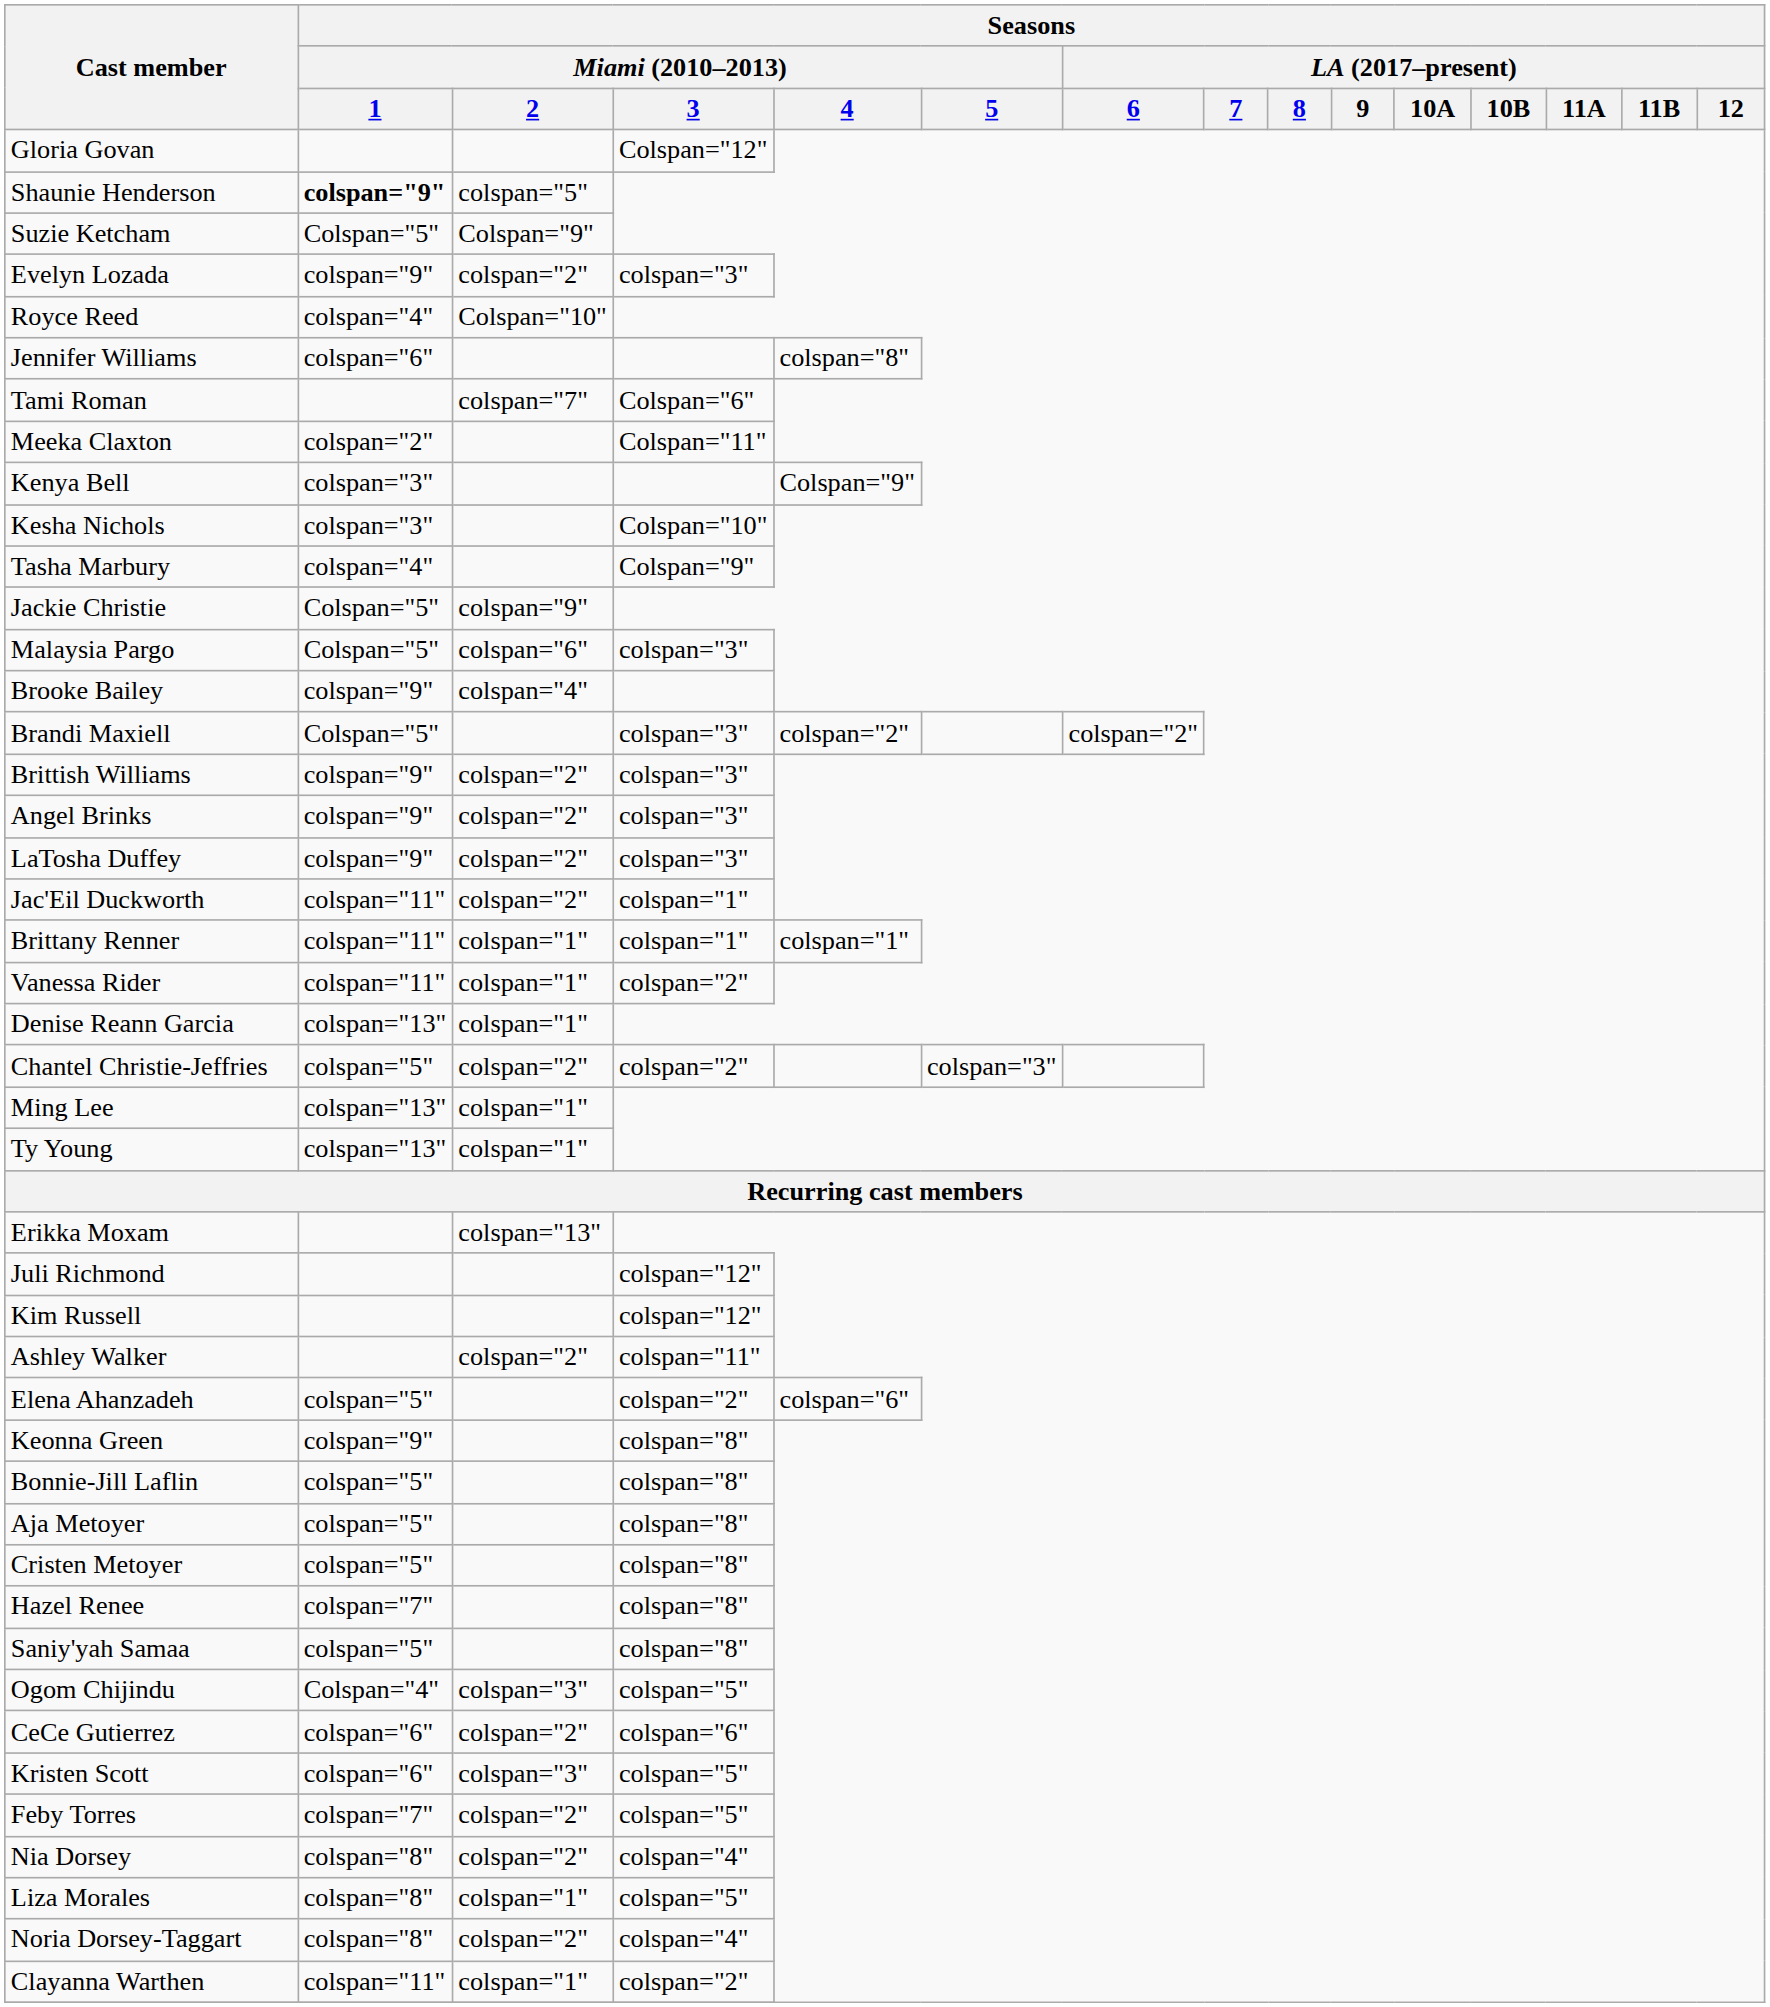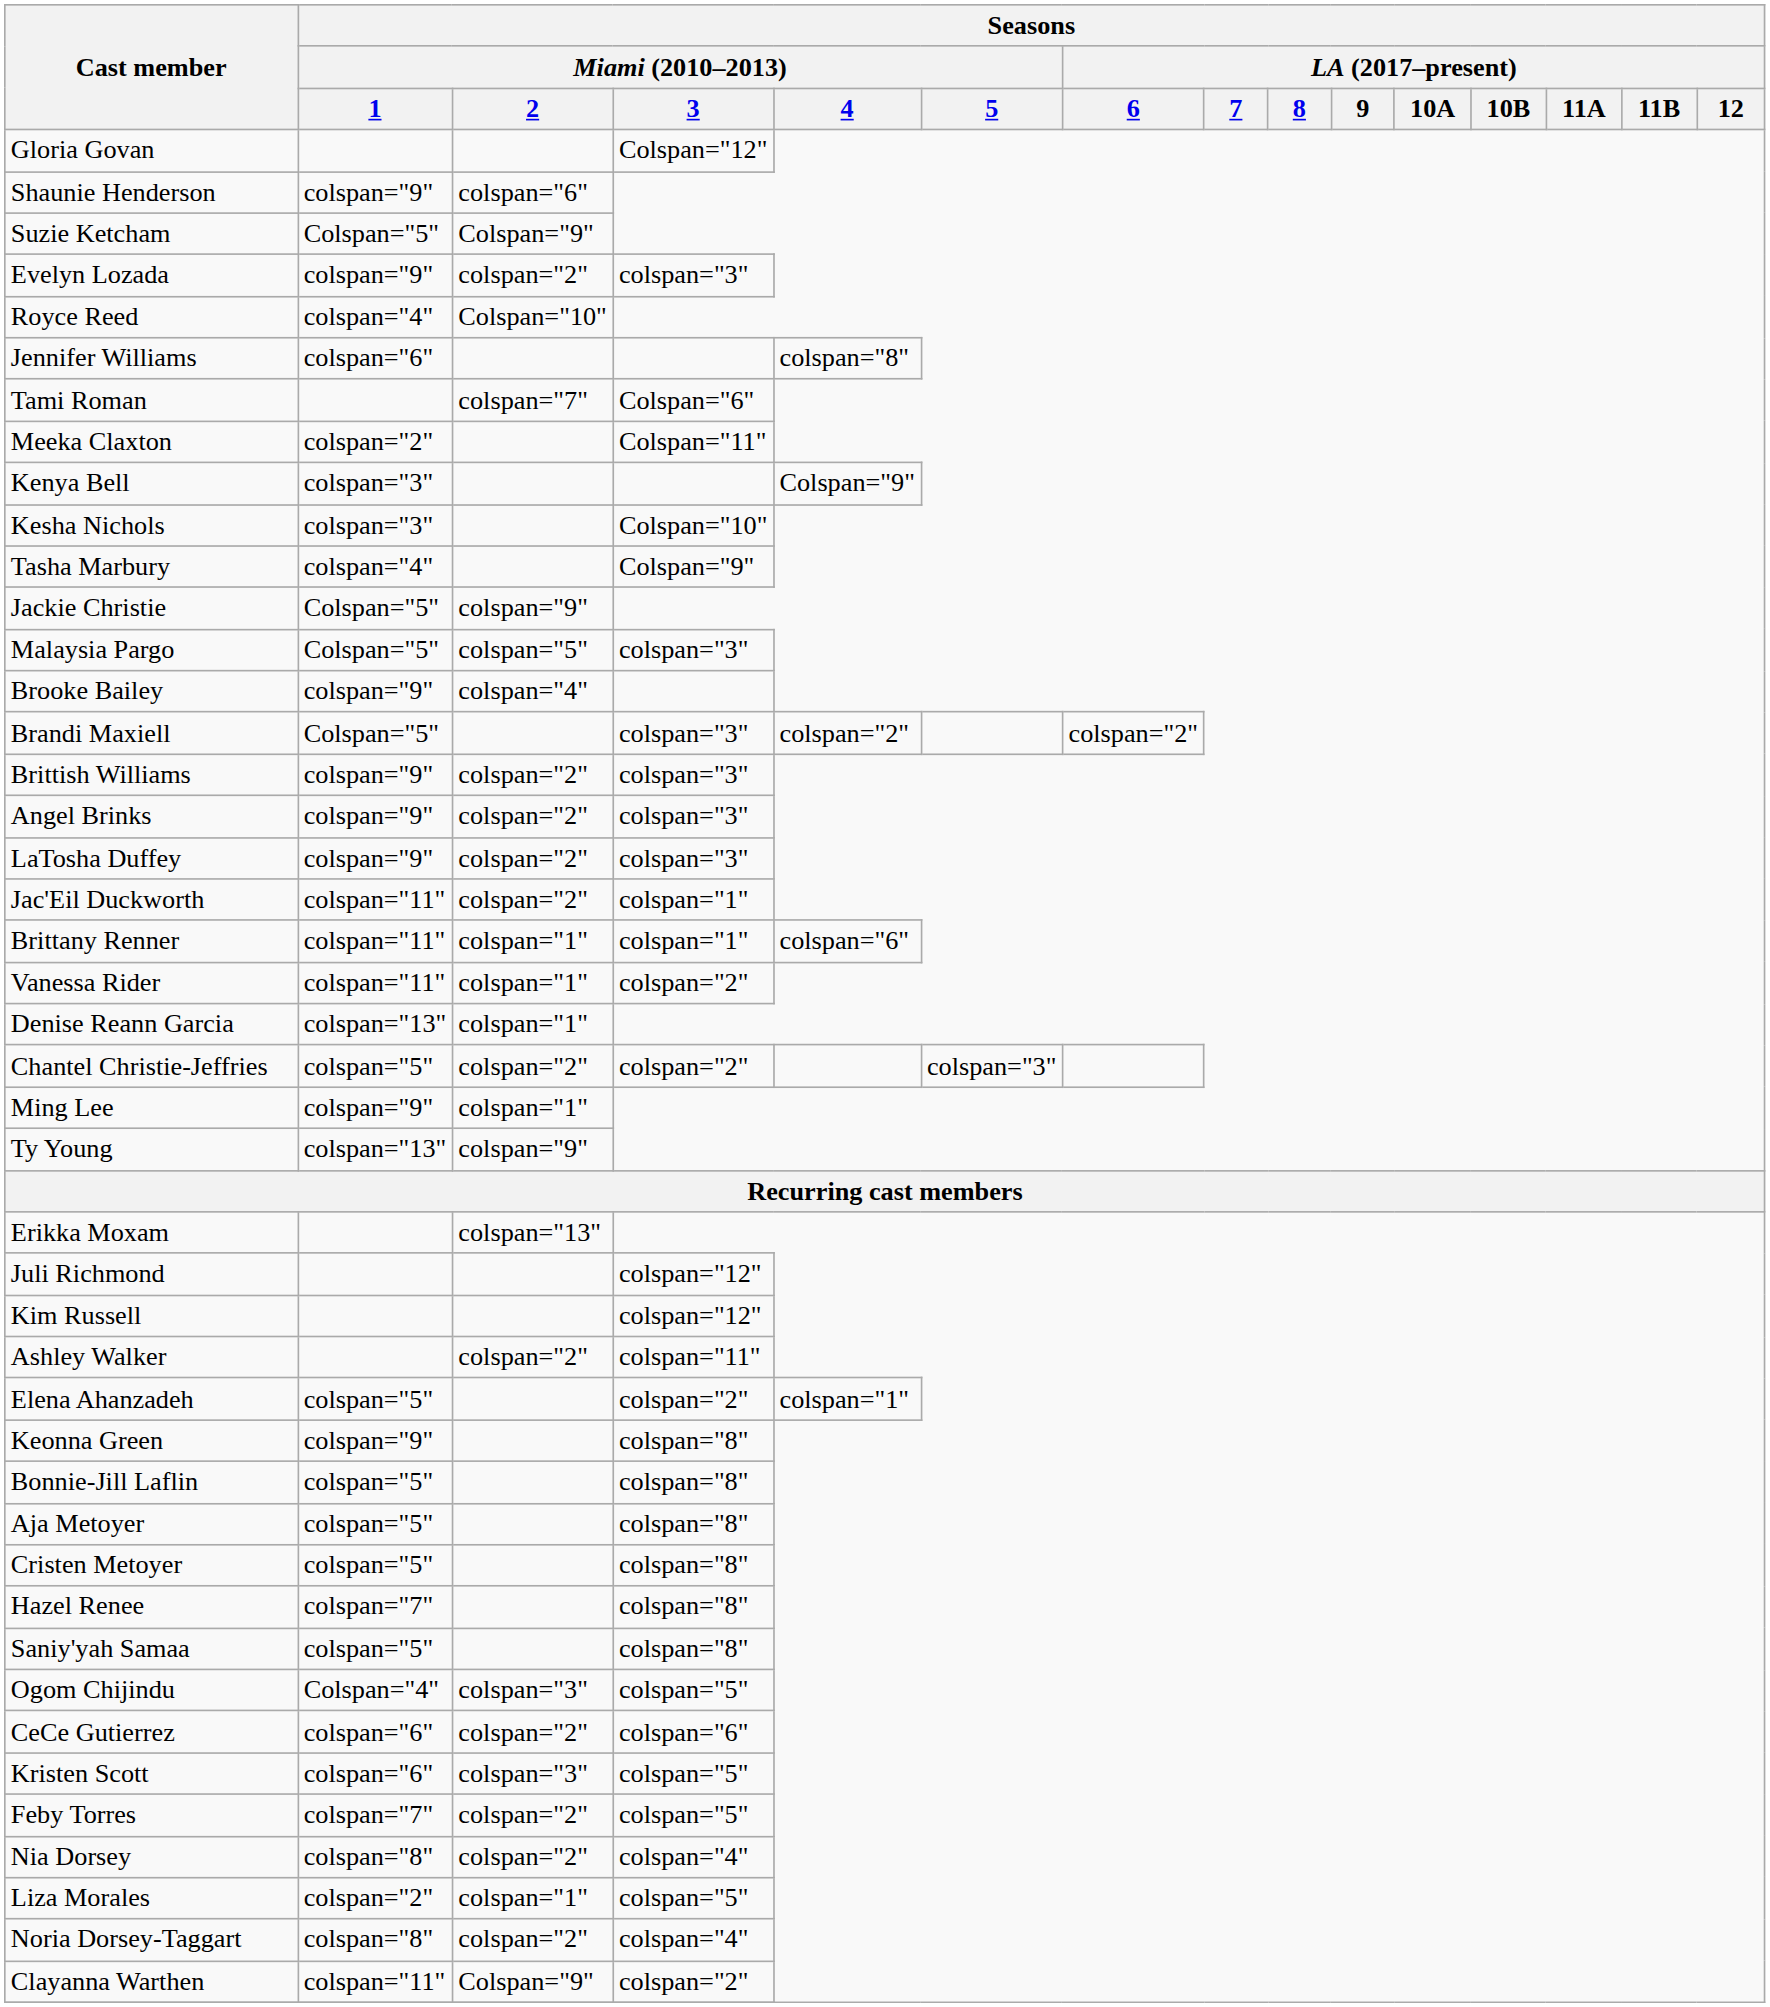Shaunie Henderson | Seasons / Miami (2010–2013) / 1: bold -> normal
Shaunie Henderson | Seasons / Miami (2010–2013) / 2: colspan="5" -> colspan="6"
Malaysia Pargo | Seasons / Miami (2010–2013) / 2: colspan="6" -> colspan="5"
Brittany Renner | Seasons / Miami (2010–2013) / 4: colspan="1" -> colspan="6"
Ming Lee | Seasons / Miami (2010–2013) / 1: colspan="13" -> colspan="9"
Ty Young | Seasons / Miami (2010–2013) / 2: colspan="1" -> colspan="9"
Elena Ahanzadeh | Seasons / Miami (2010–2013) / 4: colspan="6" -> colspan="1"
Liza Morales | Seasons / Miami (2010–2013) / 1: colspan="8" -> colspan="2"
Clayanna Warthen | Seasons / Miami (2010–2013) / 2: colspan="1" -> Colspan="9"
